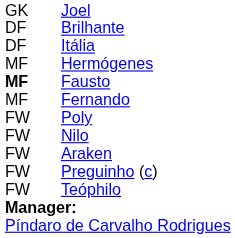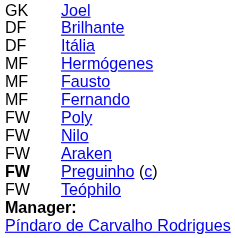Fausto | column 1: bold -> normal
Preguinho (c) | column 1: normal -> bold
